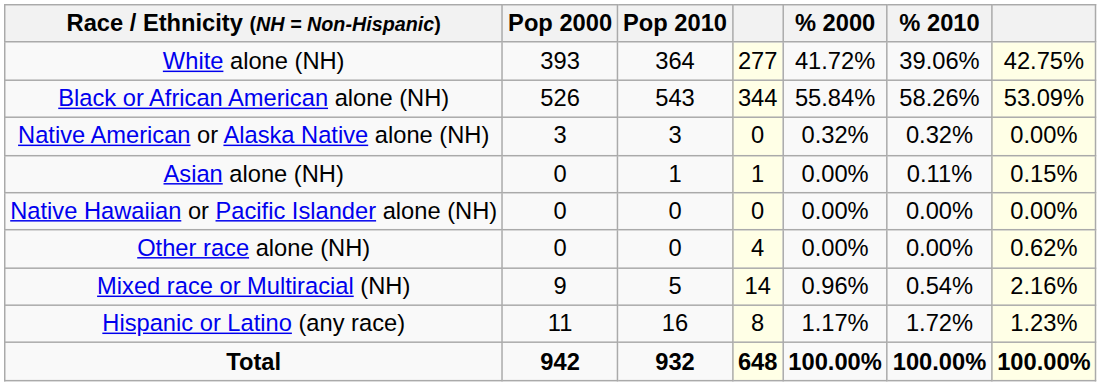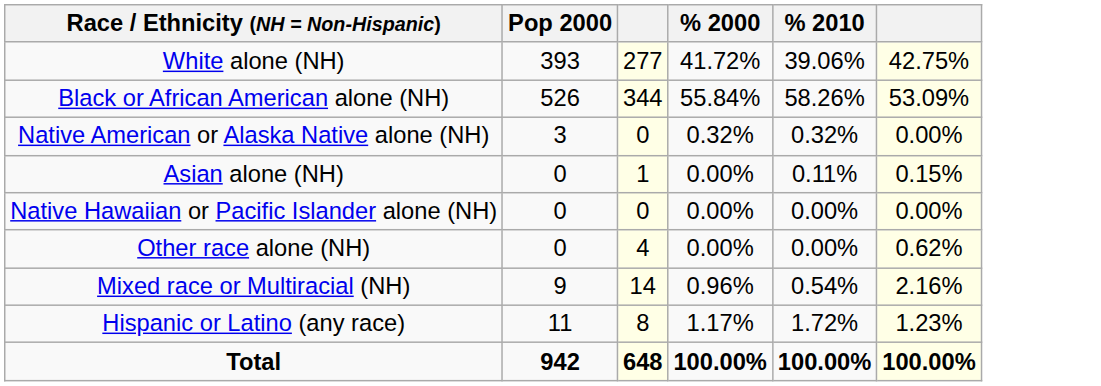- column: Pop 2010 | 364 | 543 | 3 | 1 | 0 | 0 | 5 | 16 | 932
